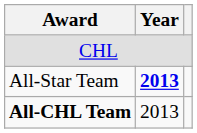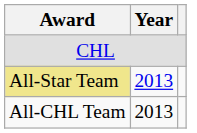All-Star Team | Award: no background -> khaki background
All-Star Team | Year: bold -> normal
All-CHL Team | Award: bold -> normal
